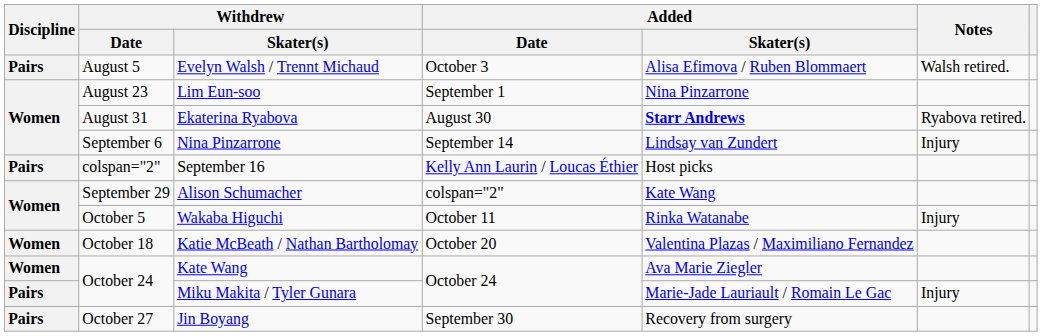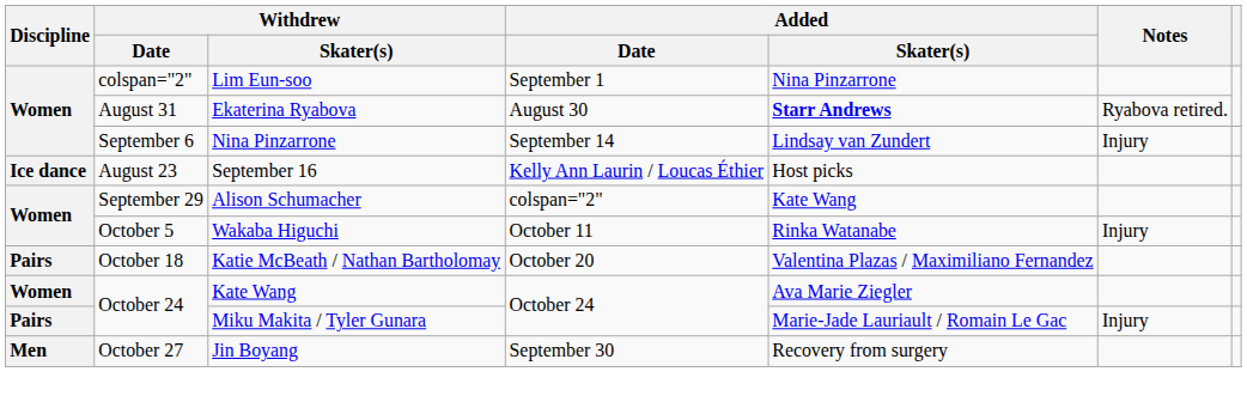- row: Pairs | August 5 | Evelyn Walsh / Trennt Michaud | October 3 | Alisa Efimova / Ruben Blommaert | Walsh retired.
Lim Eun-soo | Withdrew / Date: August 23 -> colspan="2"
September 16 | Discipline: Pairs -> Ice dance
September 16 | Withdrew / Date: colspan="2" -> August 23
Katie McBeath / Nathan Bartholomay | Discipline: Women -> Pairs
Jin Boyang | Discipline: Pairs -> Men
